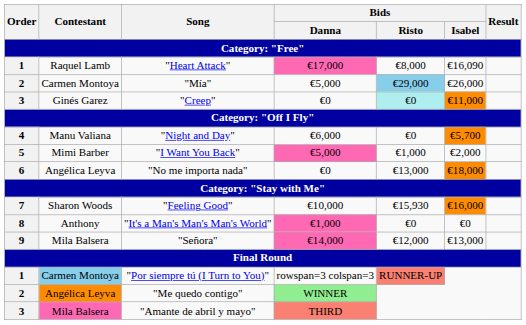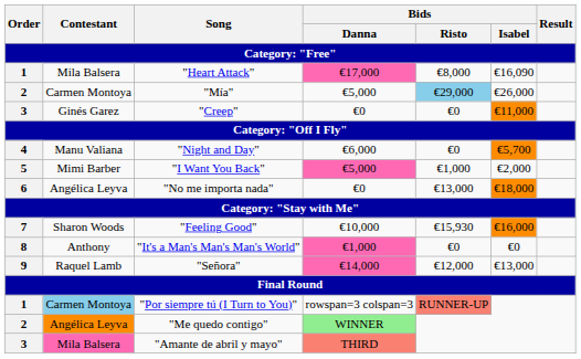"Heart Attack" | Contestant: Raquel Lamb -> Mila Balsera
"Creep" | Bids / Risto: paleturquoise background -> no background
"Señora" | Contestant: Mila Balsera -> Raquel Lamb
